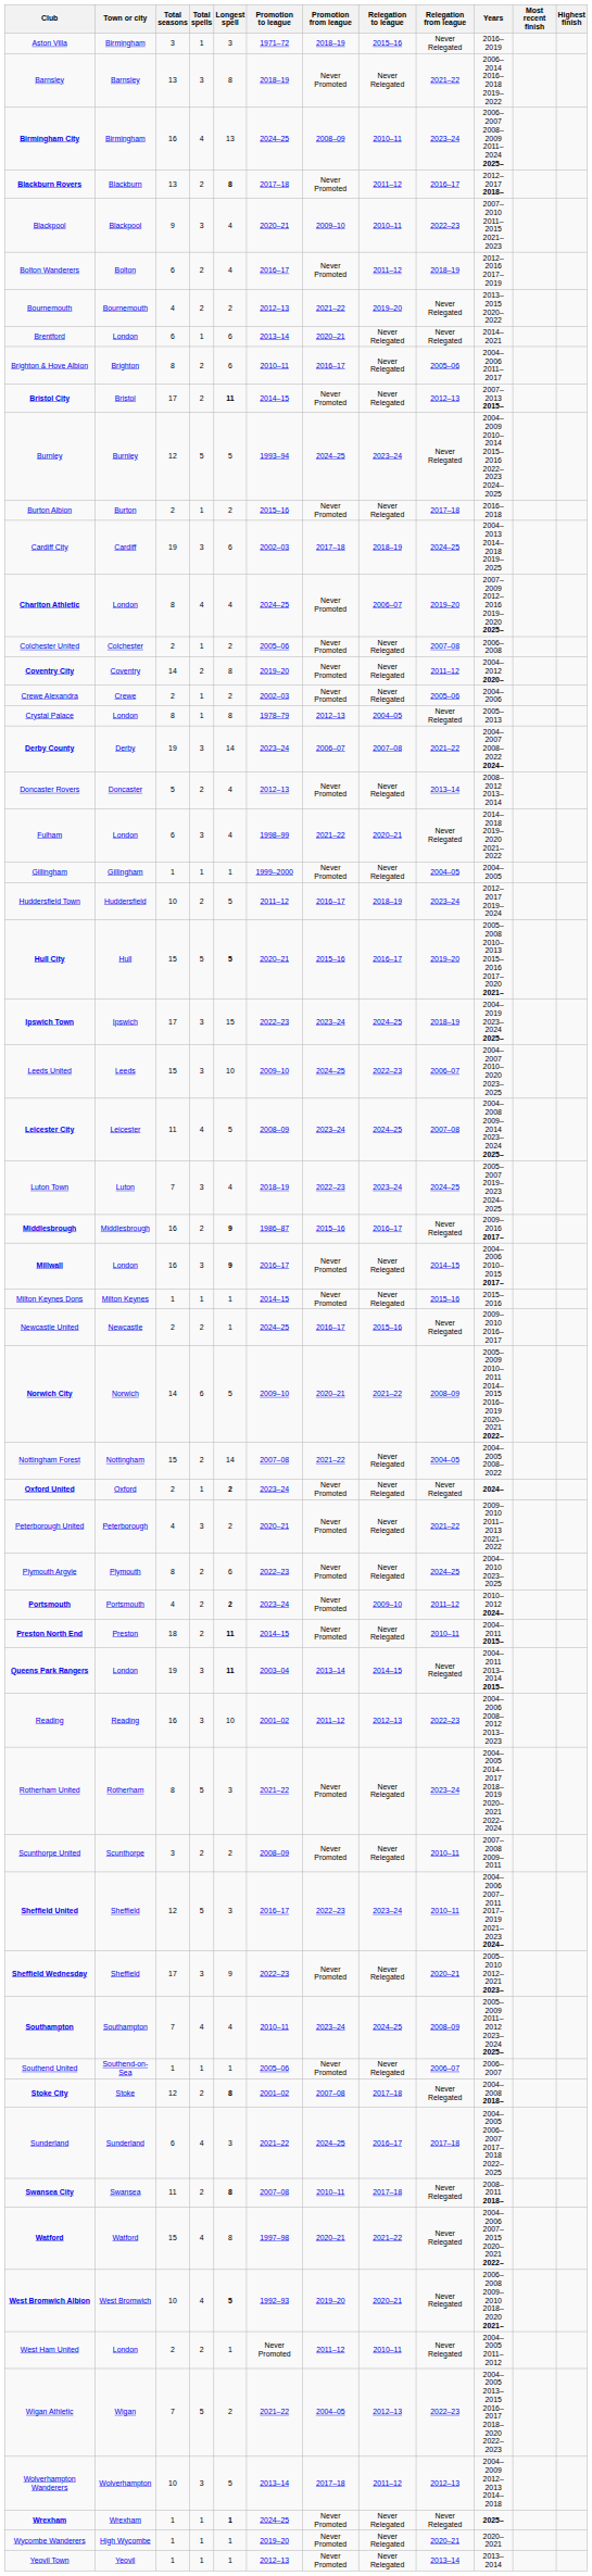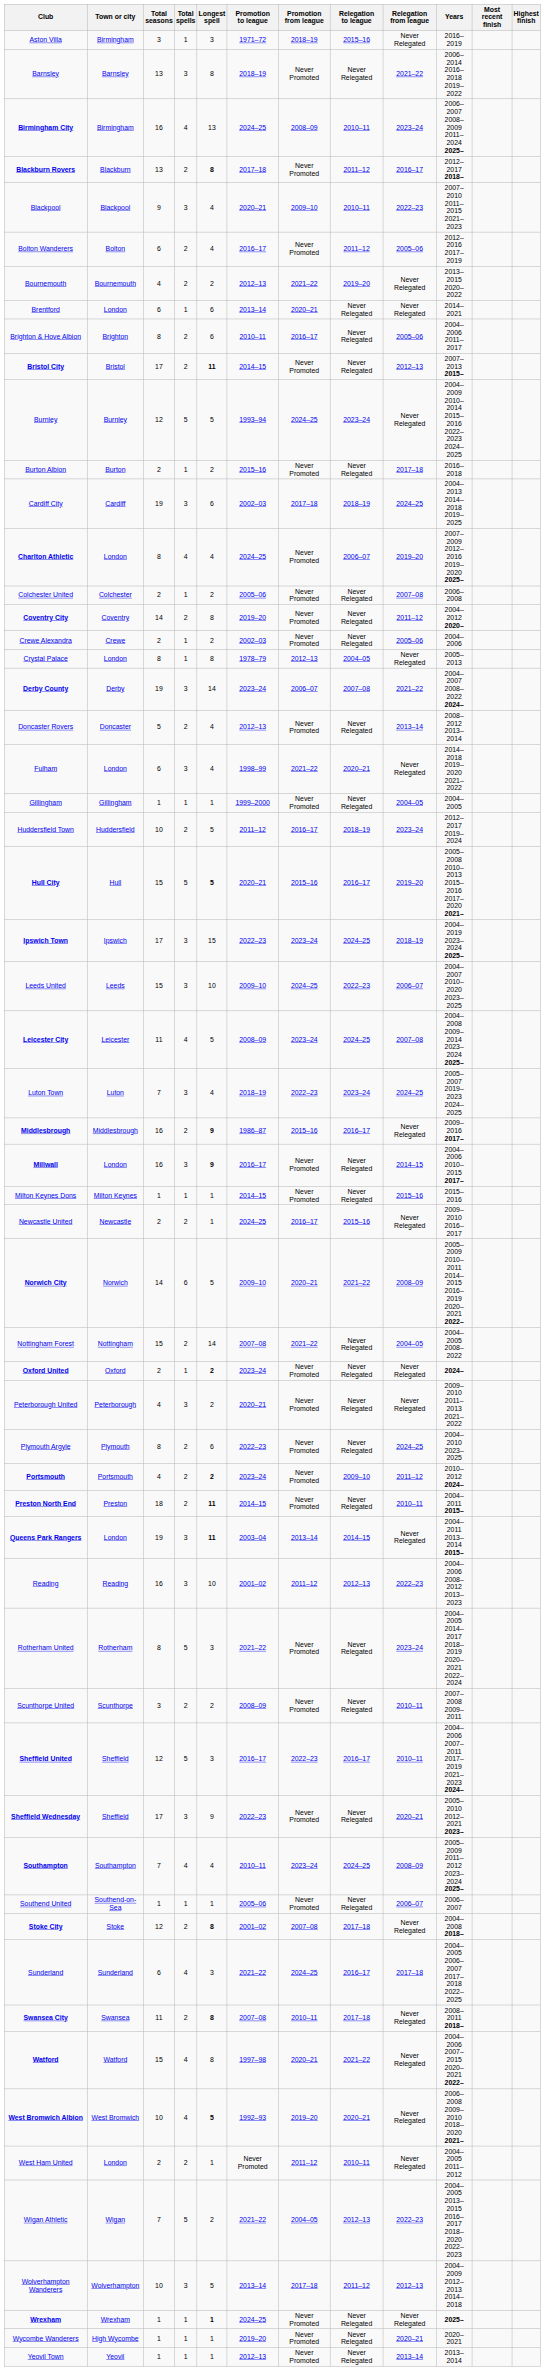Bolton Wanderers | Relegation from league: 2018–19 -> 2005–06
Peterborough United | Relegation from league: 2021–22 -> Never Relegated
Sheffield United | Relegation to league: 2023–24 -> 2016–17
